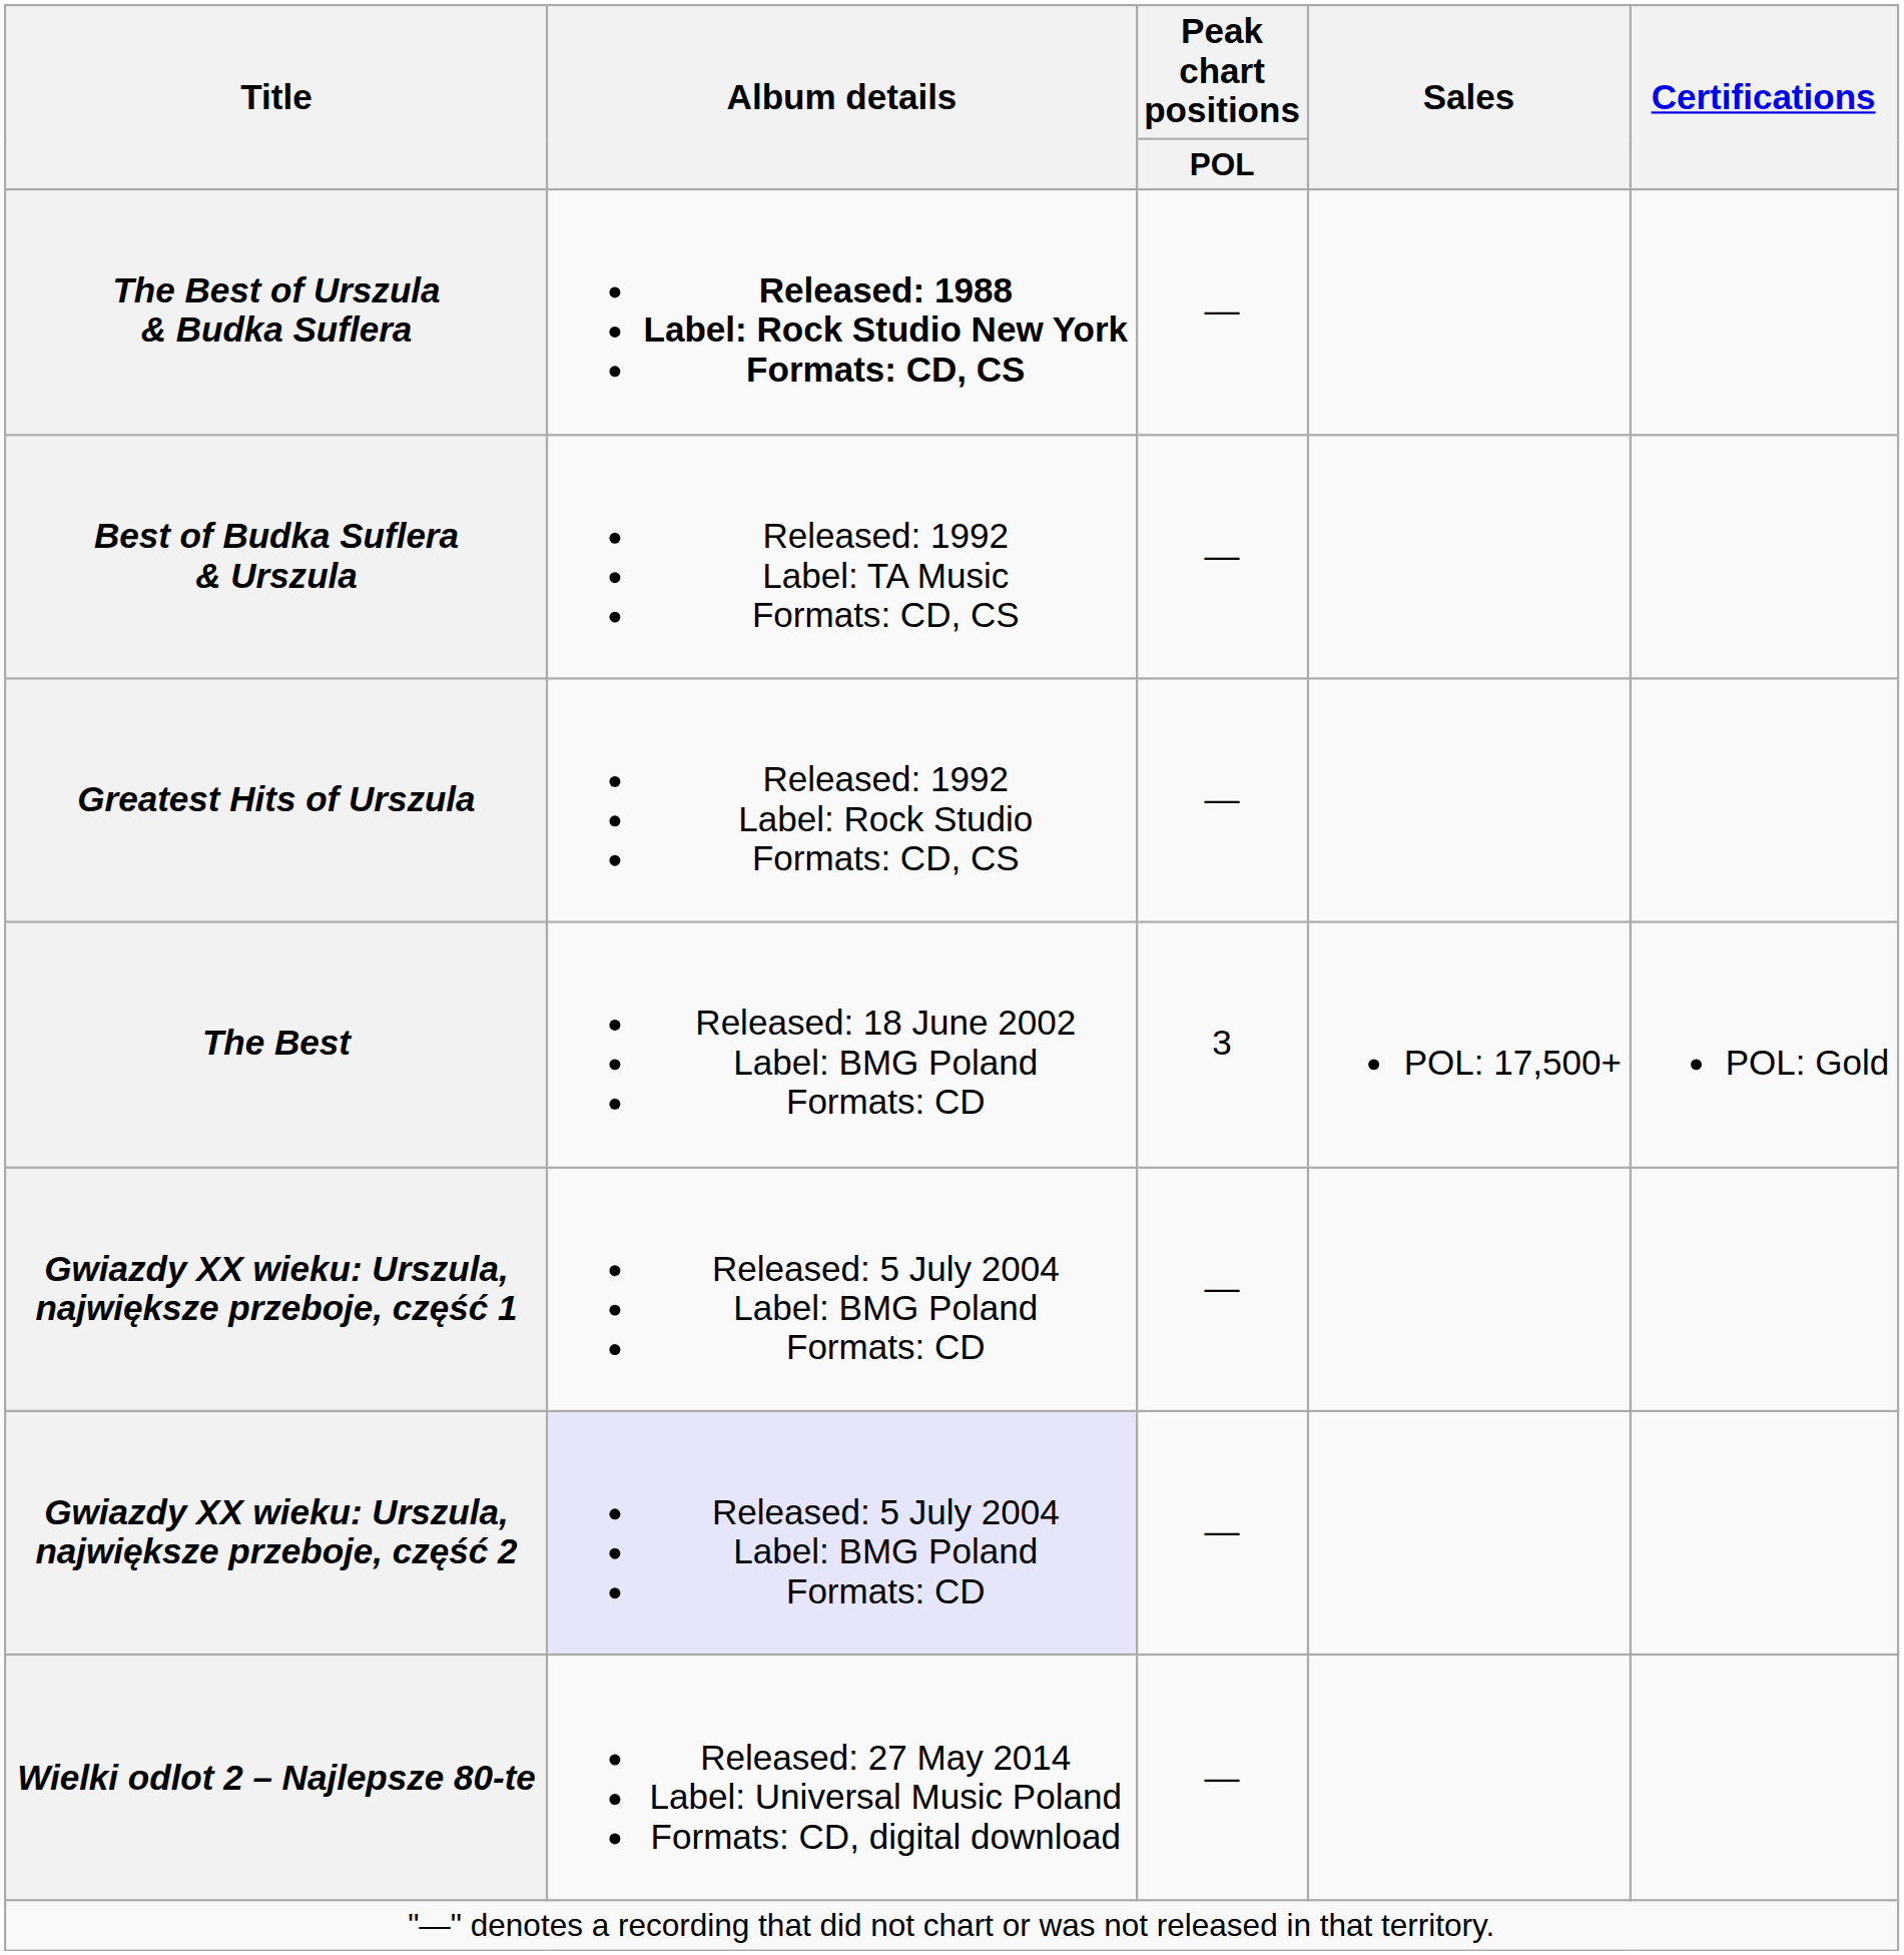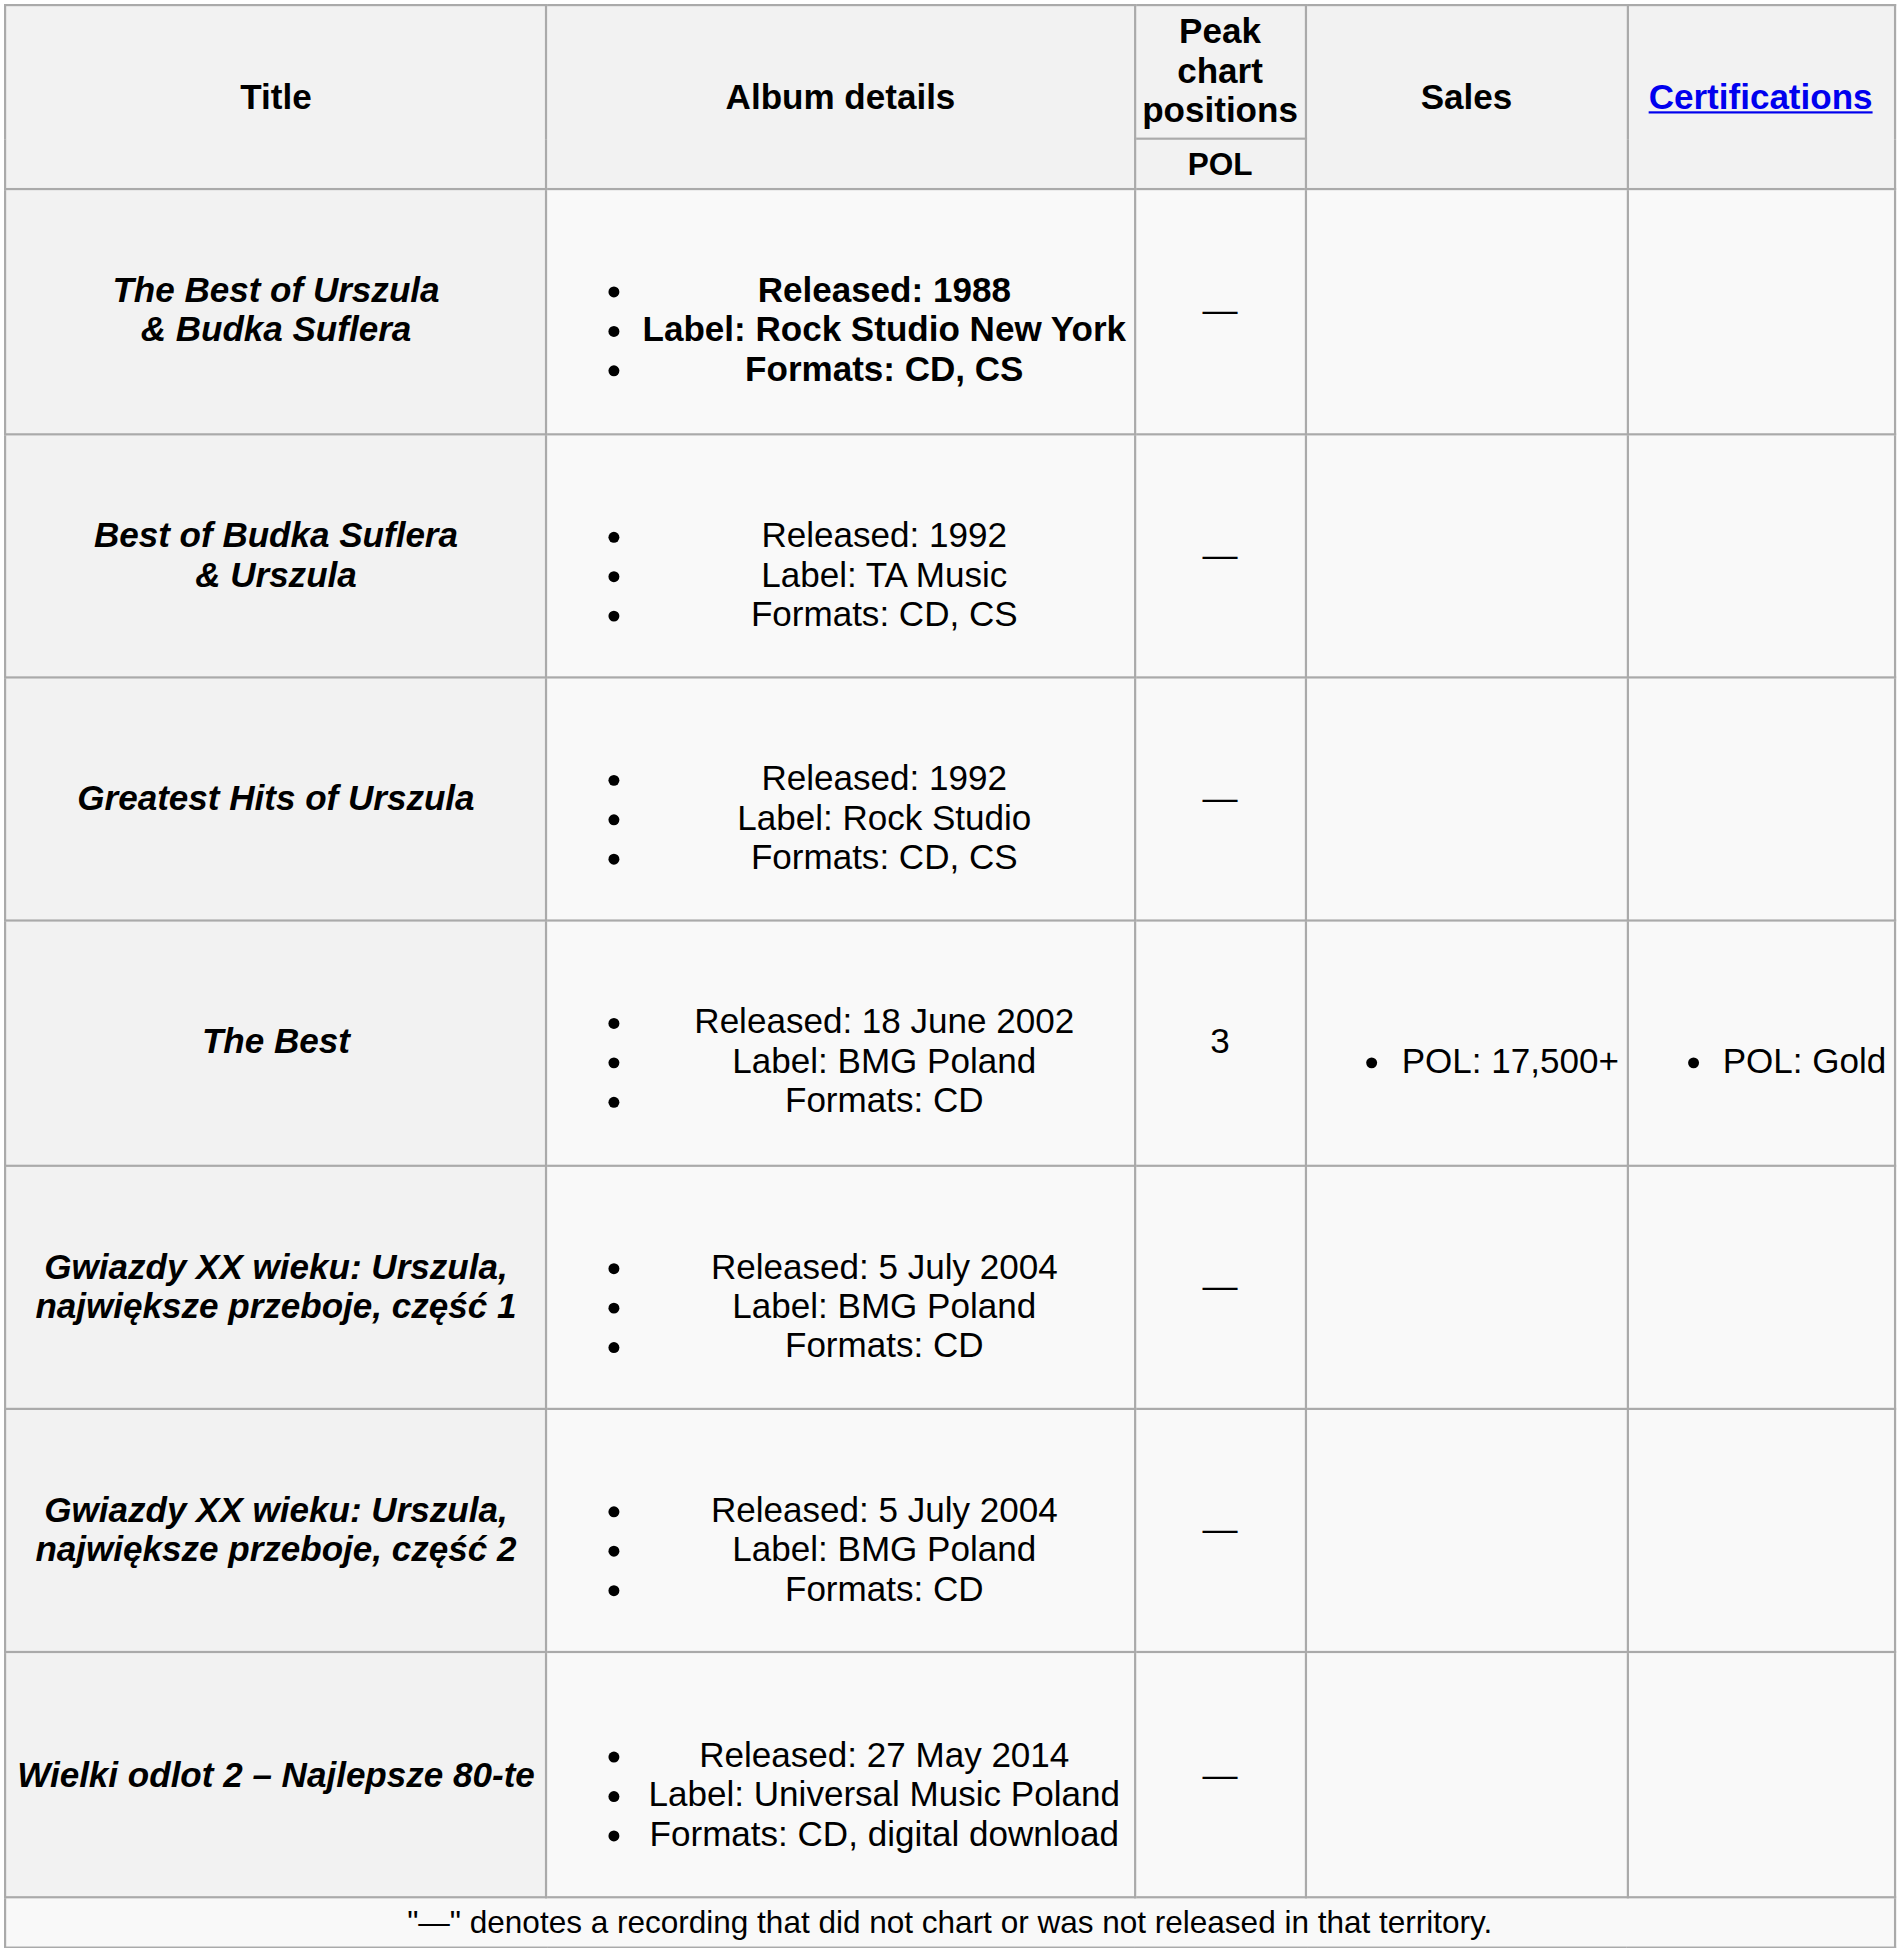Gwiazdy XX wieku: Urszula, największe przeboje, część 2 | Album details: lavender background -> no background
